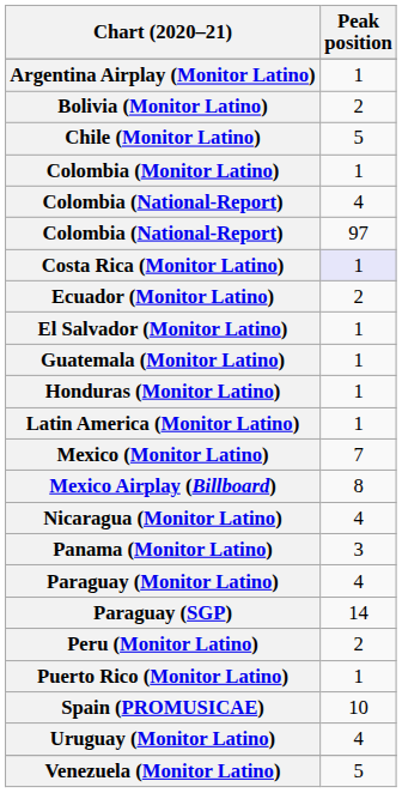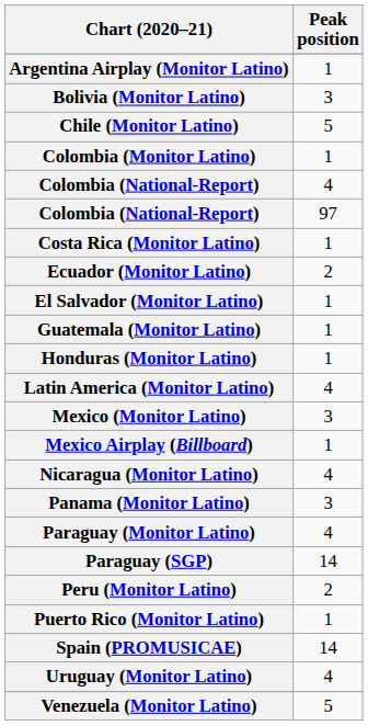row 3 | Peak position: 2 -> 3
row 8 | Peak position: lavender background -> no background
row 13 | Peak position: 1 -> 4
row 14 | Peak position: 7 -> 3
row 15 | Peak position: 8 -> 1
row 22 | Peak position: 10 -> 14
